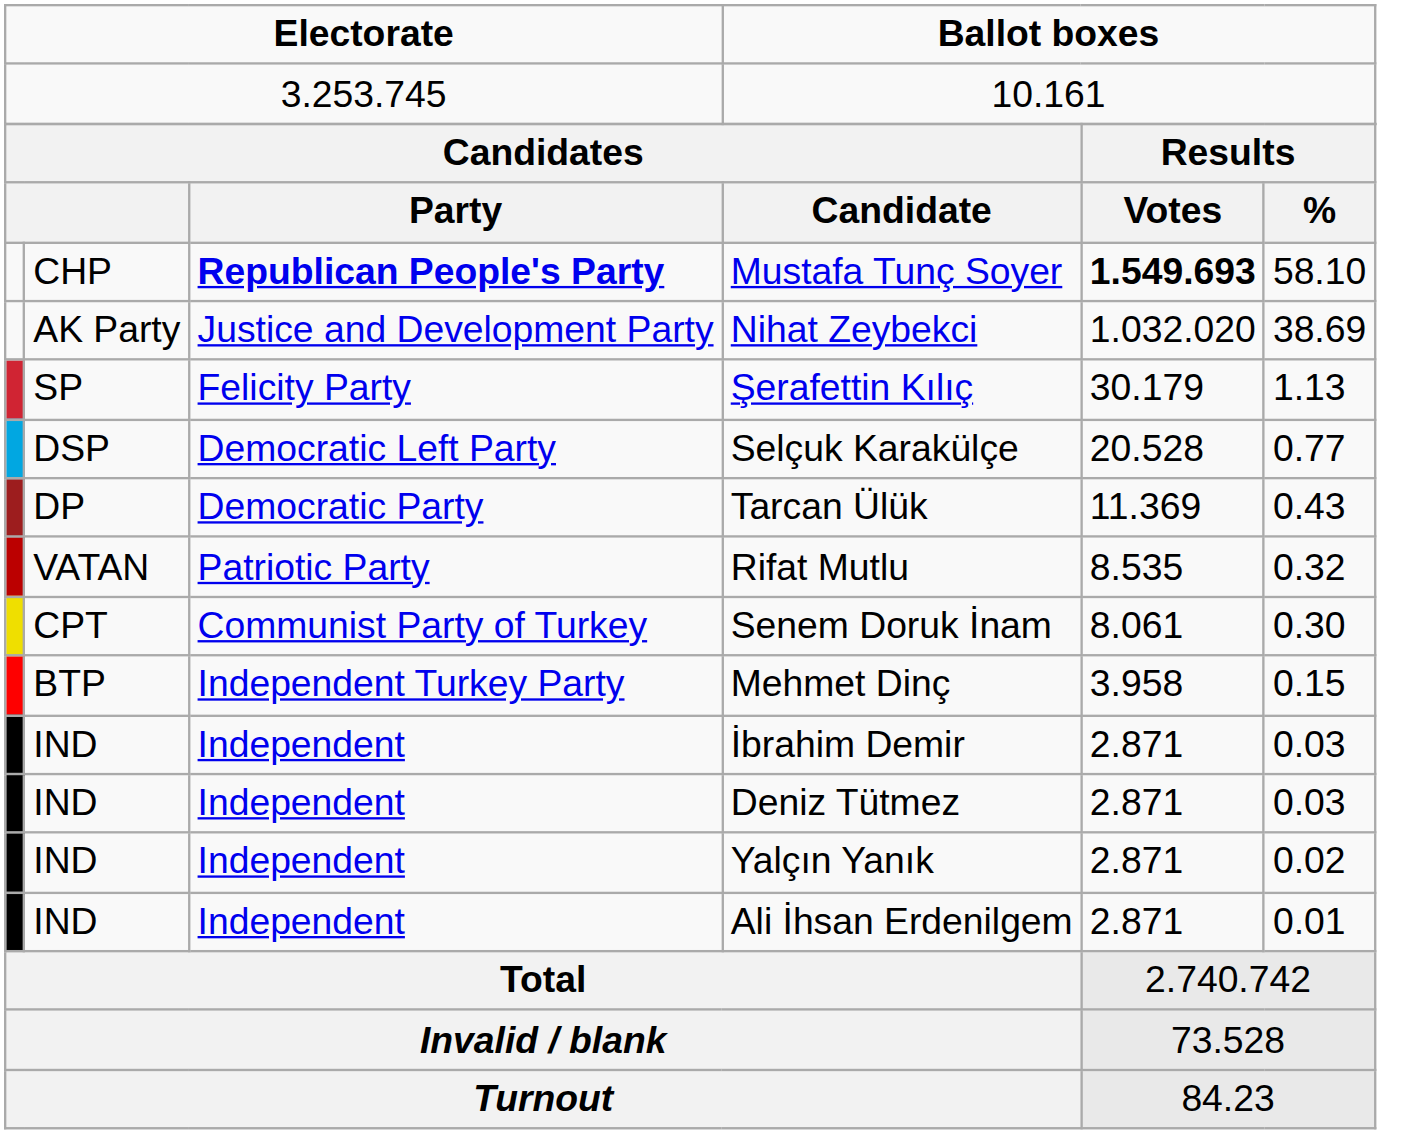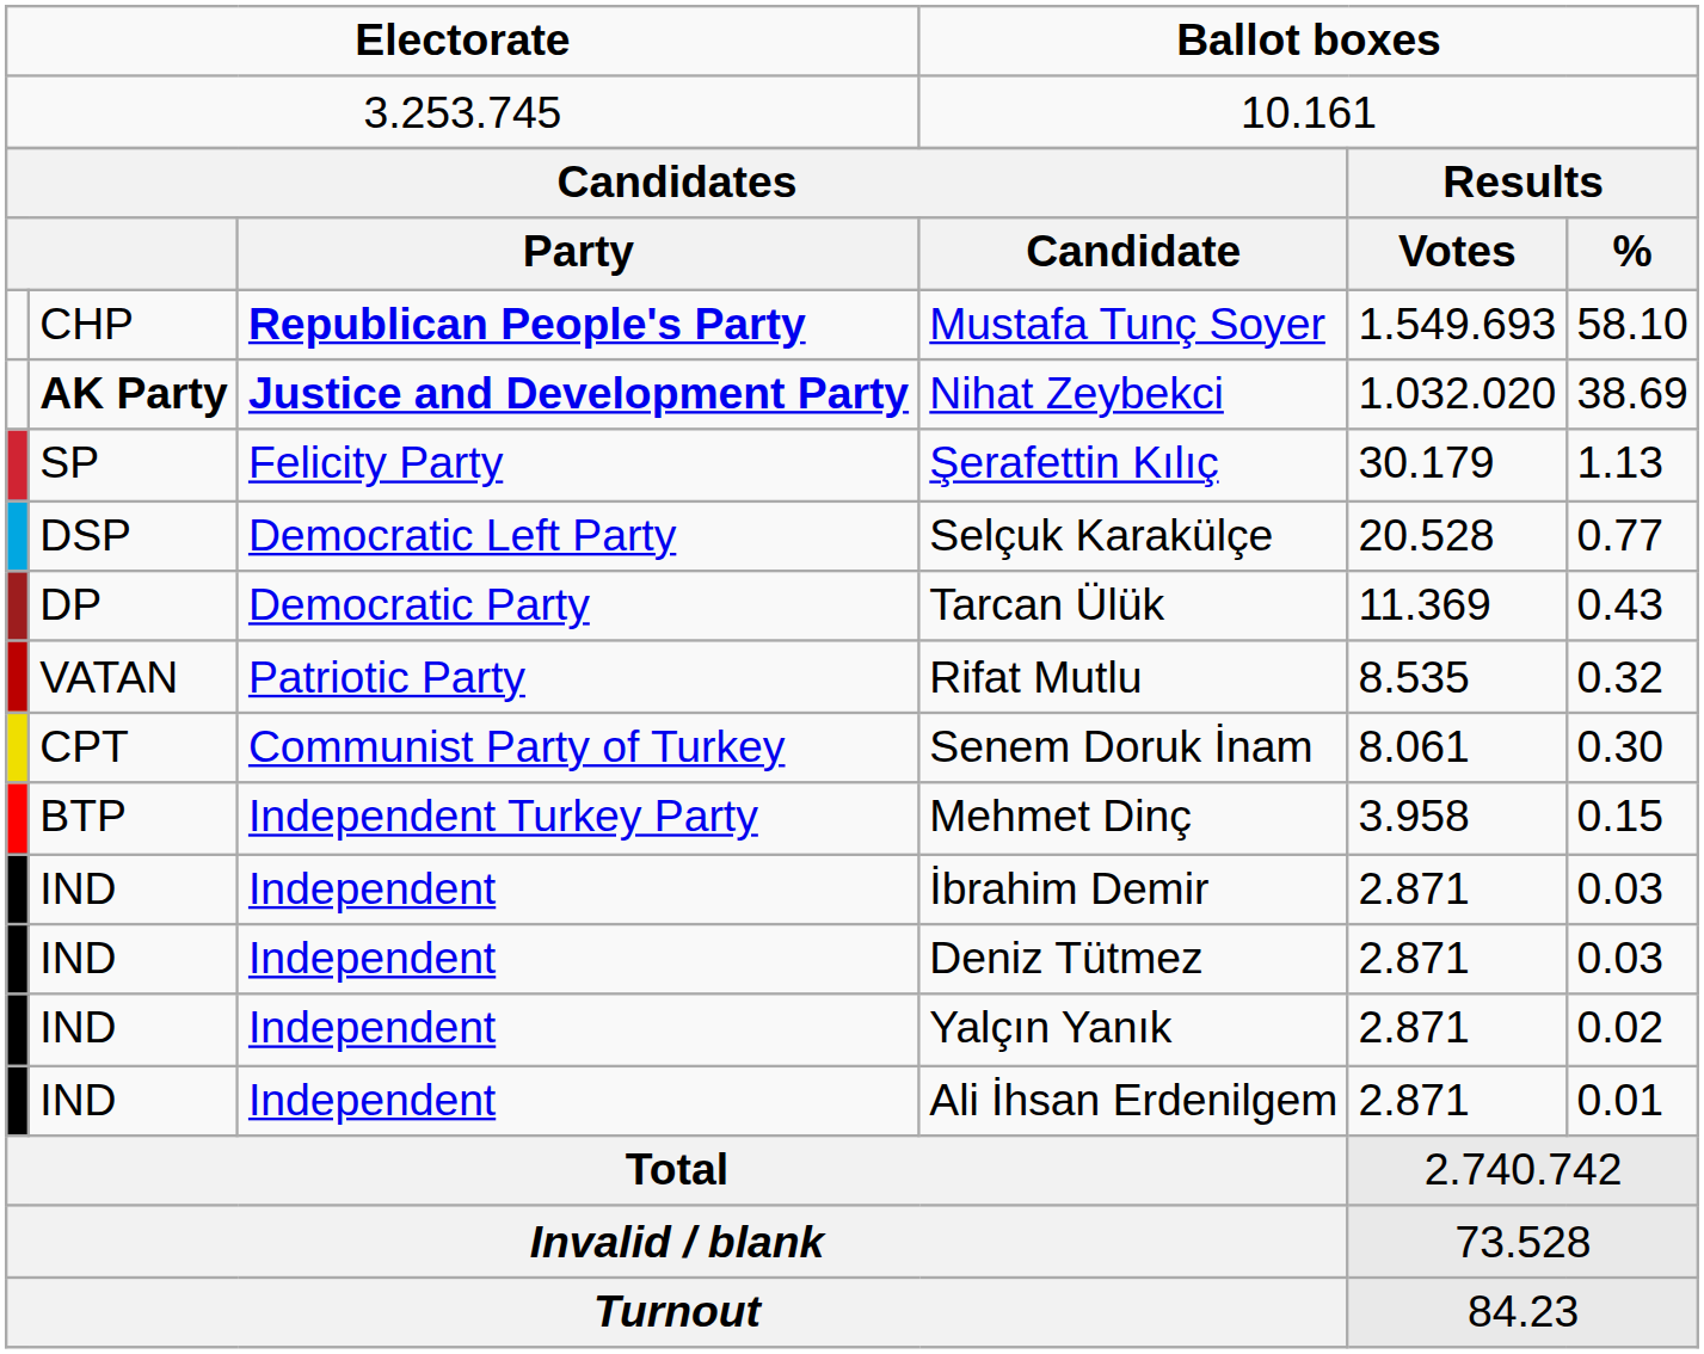Mustafa Tunç Soyer | column 5: bold -> normal
Nihat Zeybekci | column 2: normal -> bold
Nihat Zeybekci | column 3: normal -> bold
